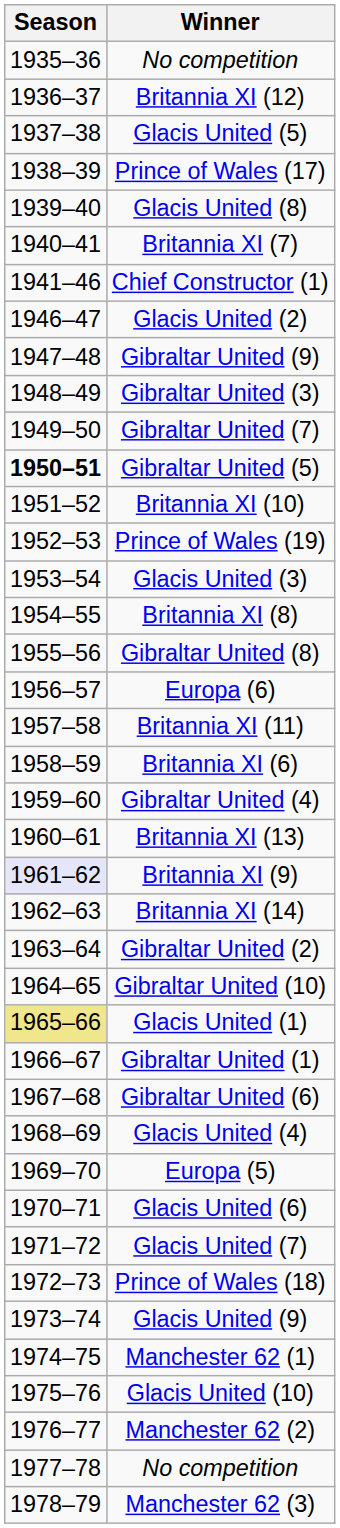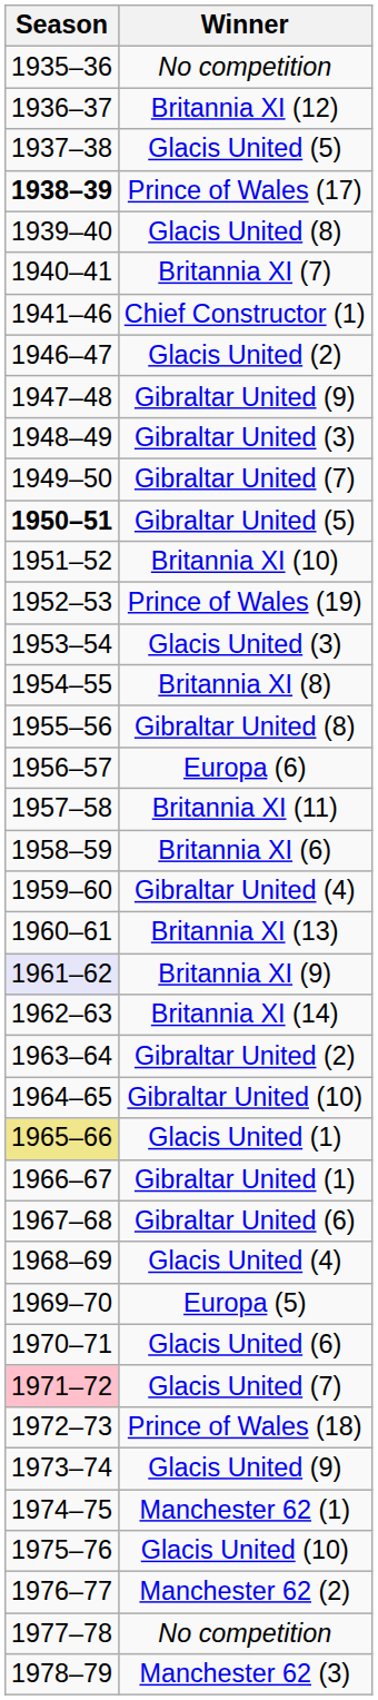row 5 | Season: normal -> bold
row 34 | Season: no background -> pink background
